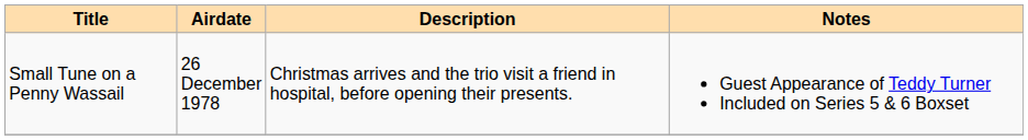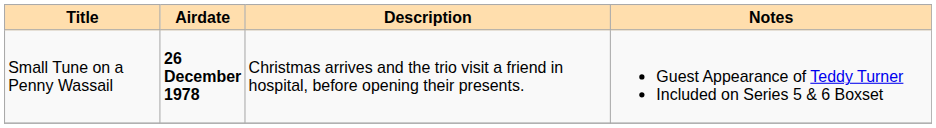Small Tune on a Penny Wassail | Airdate: normal -> bold
